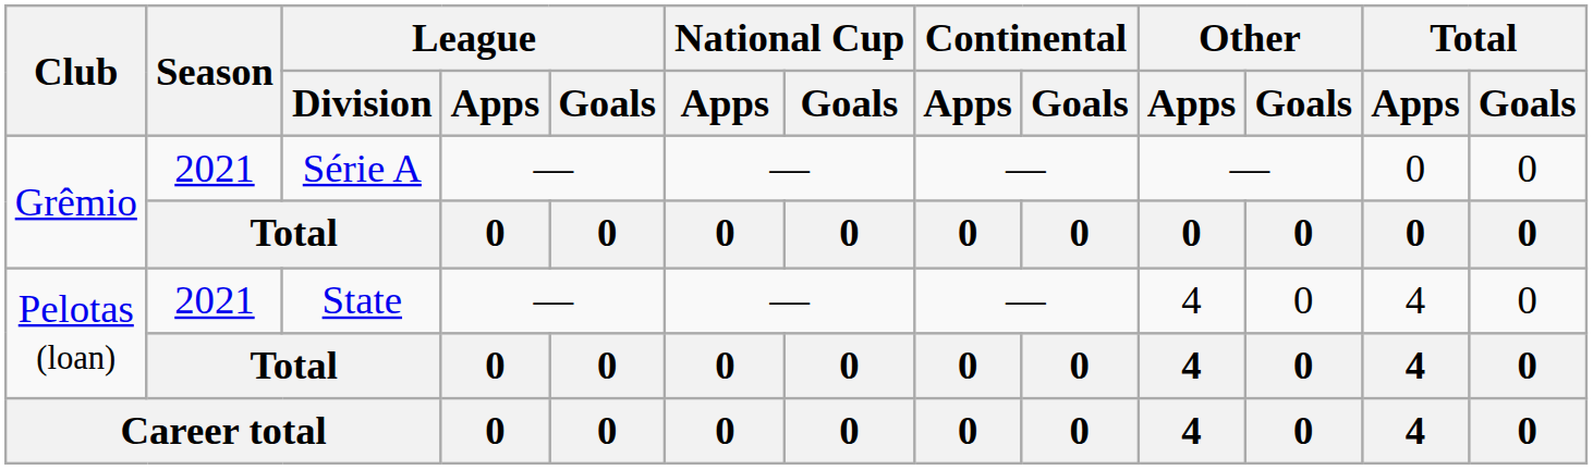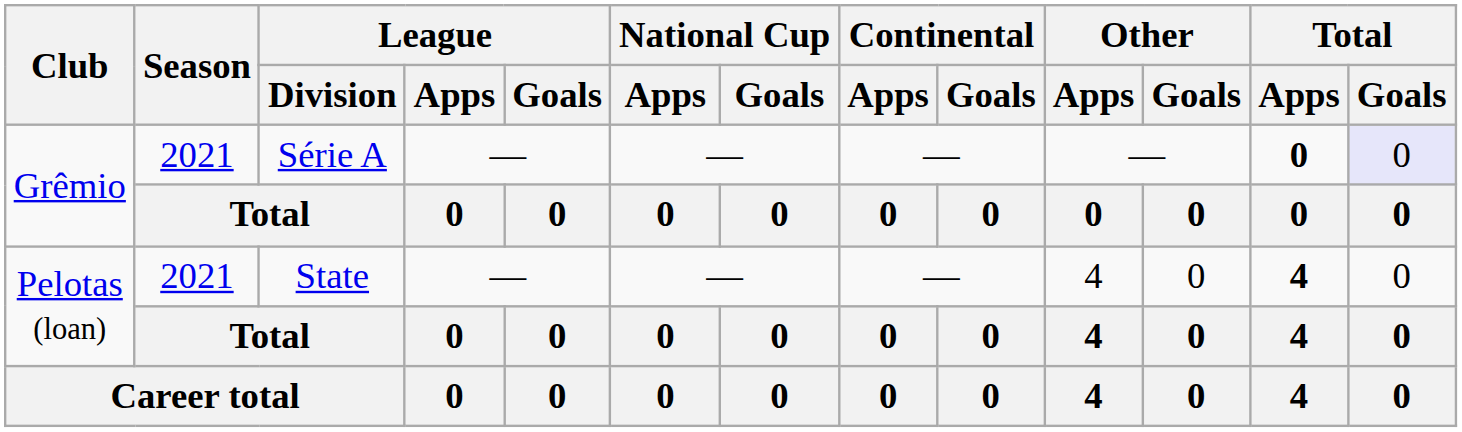Grêmio / Série A | Total / Apps: normal -> bold
Grêmio / Série A | Total / Goals: no background -> lavender background
Pelotas (loan) / State | Total / Apps: normal -> bold
